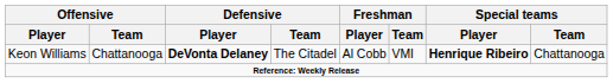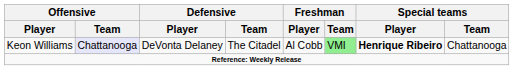Keon Williams | Offensive / Team: no background -> lavender background
Keon Williams | Defensive / Player: bold -> normal
Keon Williams | Freshman / Team: no background -> lightgreen background
